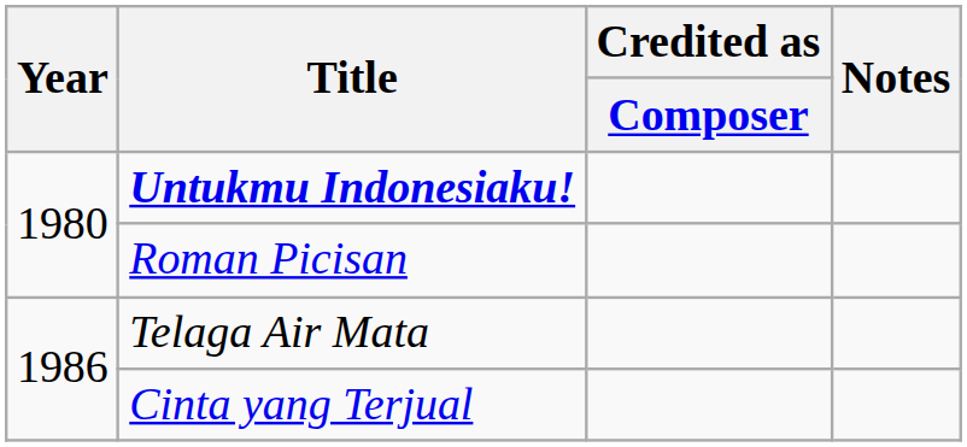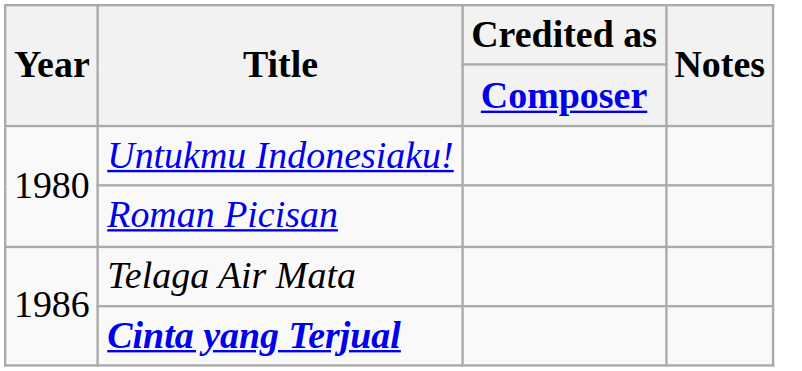Untukmu Indonesiaku! | Title: bold -> normal
Cinta yang Terjual | Title: normal -> bold
